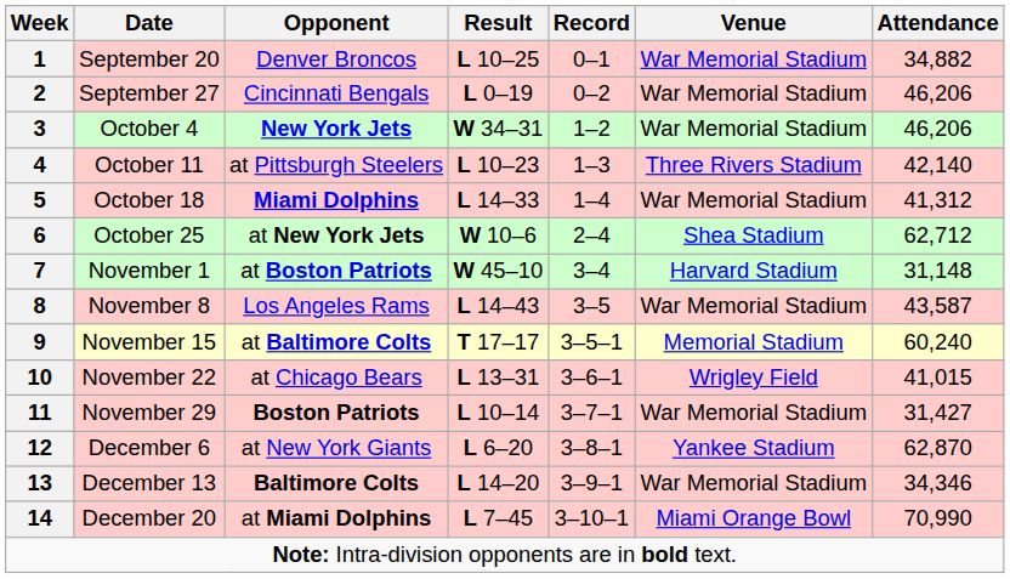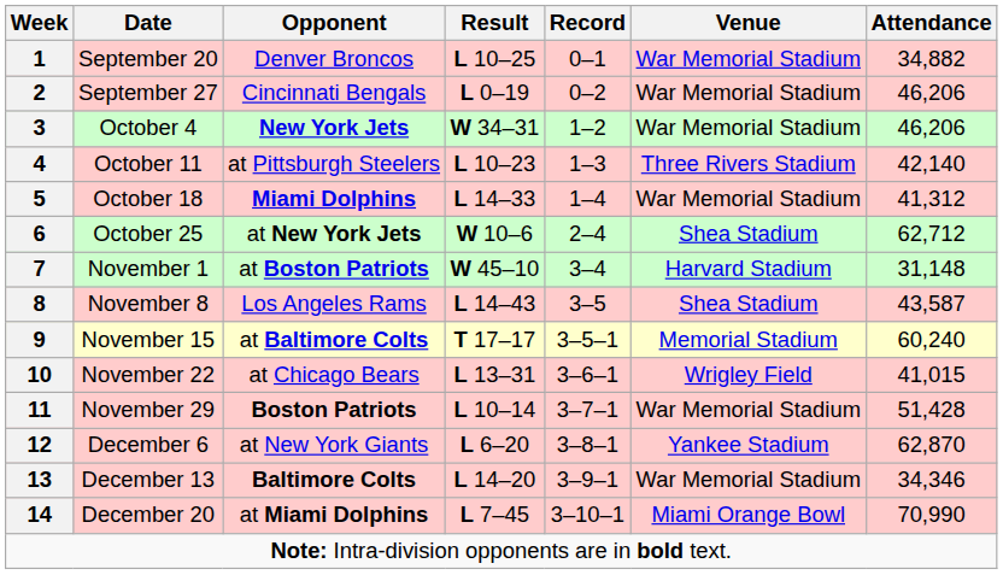8 | Venue: War Memorial Stadium -> Shea Stadium
11 | Attendance: 31,427 -> 51,428
